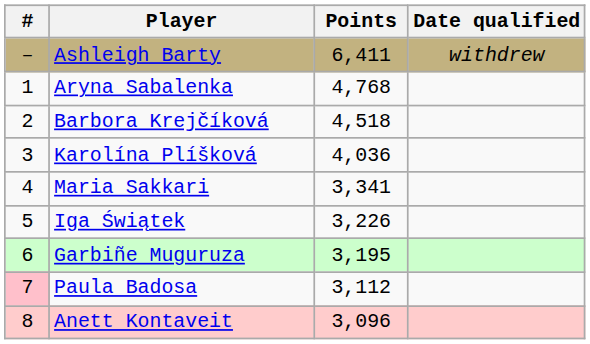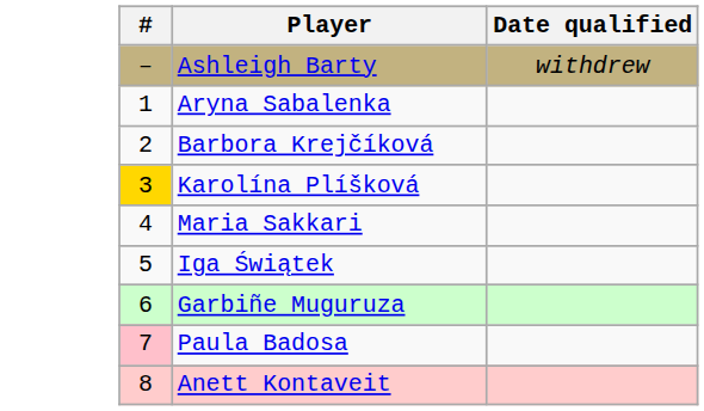- column: Points | 6,411 | 4,768 | 4,518 | 4,036 | 3,341 | 3,226 | 3,195 | 3,112 | 3,096
Karolína Plíšková | #: no background -> gold background
